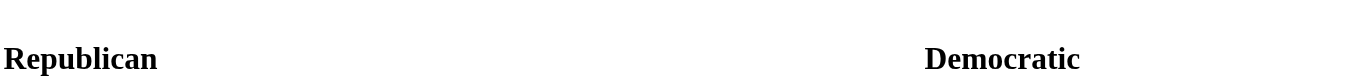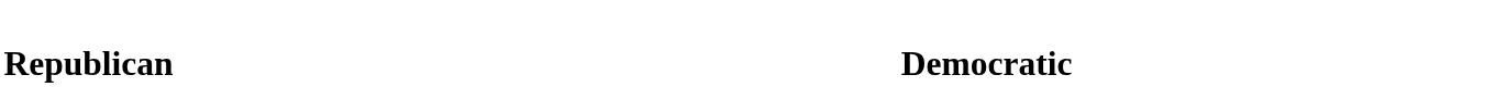columns swapped: 1 <-> 152
